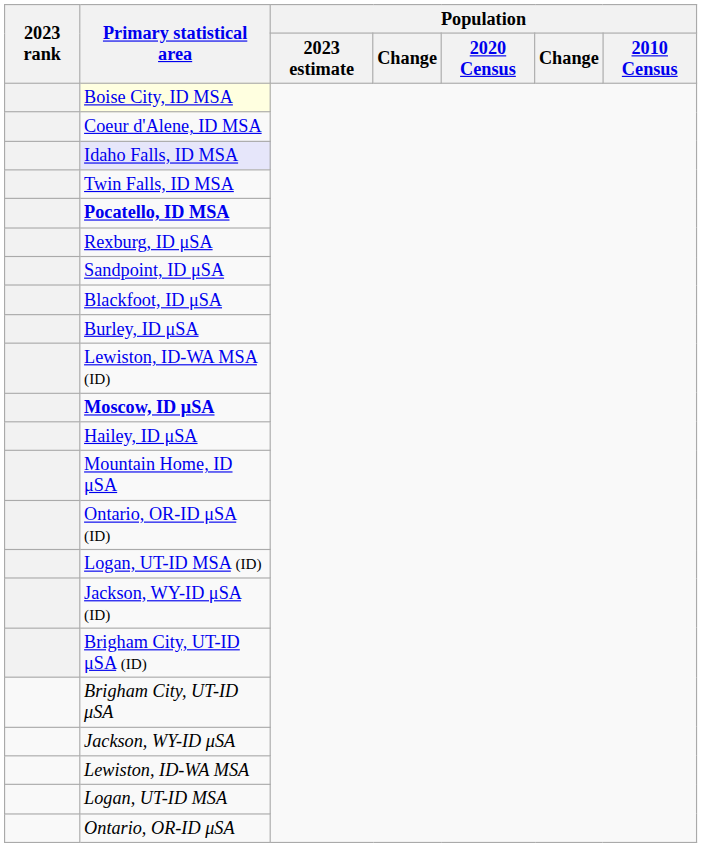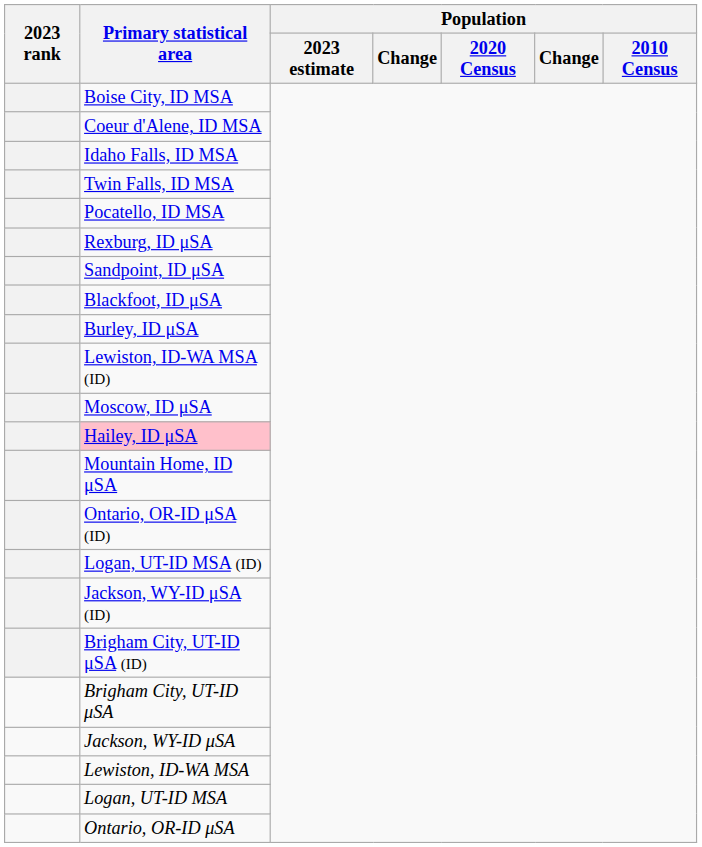Boise City, ID MSA | Primary statistical area: lightyellow background -> no background
Idaho Falls, ID MSA | Primary statistical area: lavender background -> no background
Pocatello, ID MSA | Primary statistical area: bold -> normal
Moscow, ID μSA | Primary statistical area: bold -> normal
Hailey, ID μSA | Primary statistical area: no background -> pink background
